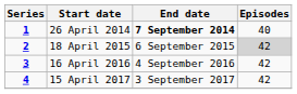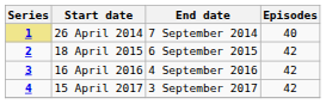26 April 2014 | Series: no background -> khaki background
26 April 2014 | End date: bold -> normal
18 April 2015 | Episodes: lightgrey background -> no background
